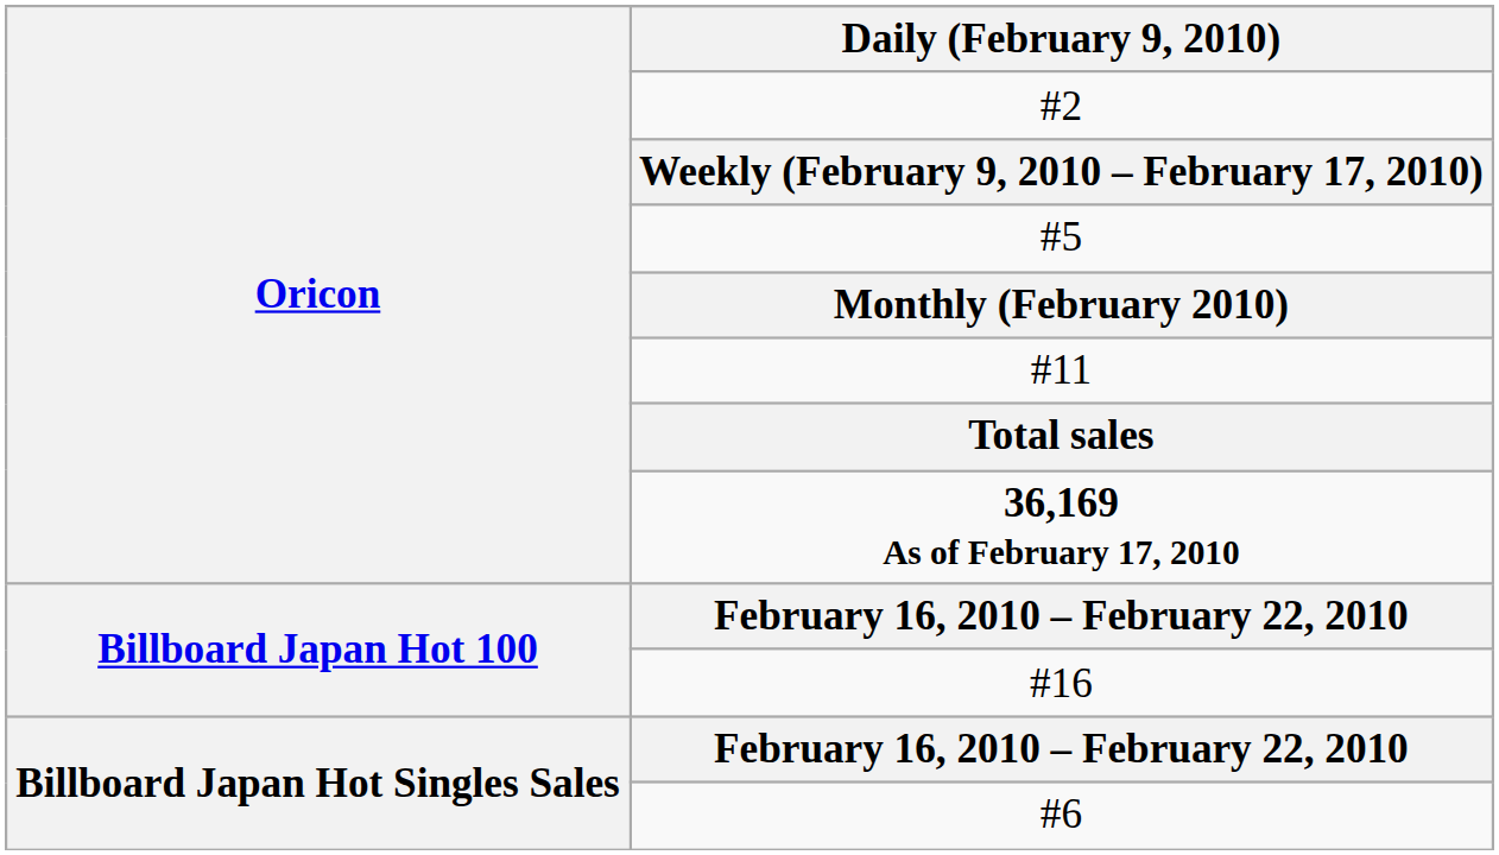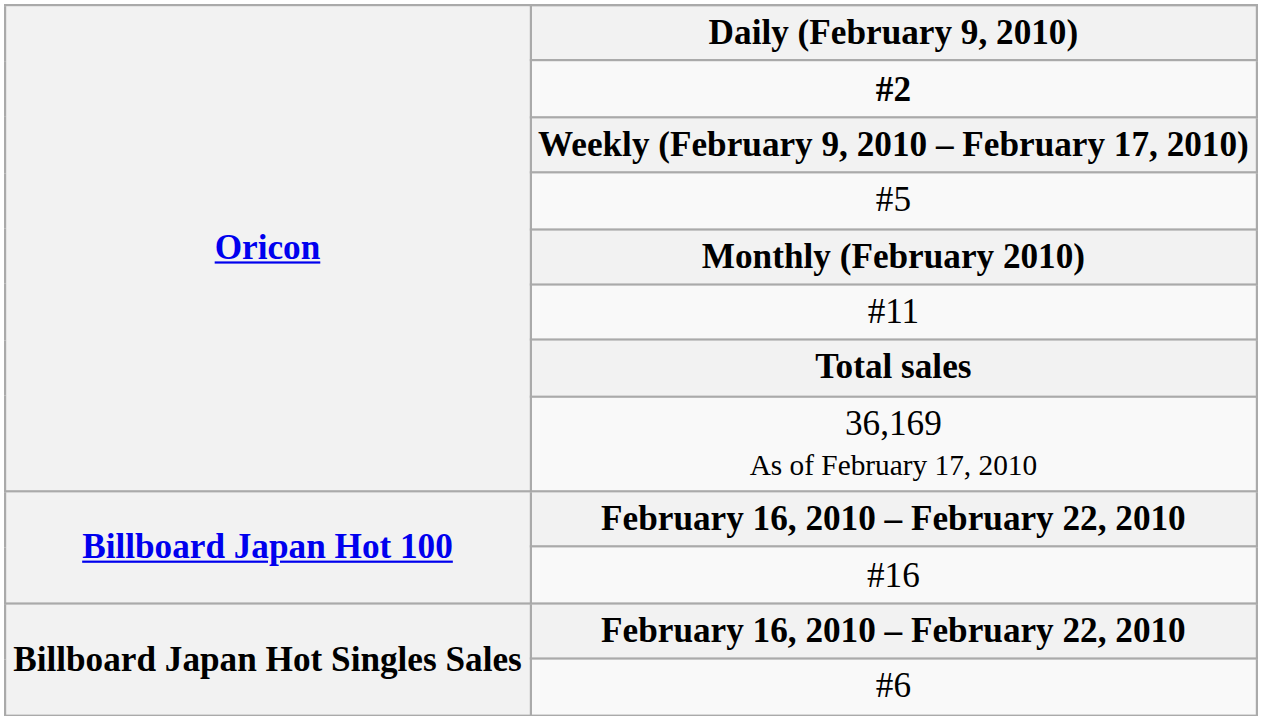#2 | Daily (February 9, 2010): normal -> bold
36,169 As of February 17, 2010 | Daily (February 9, 2010): bold -> normal
